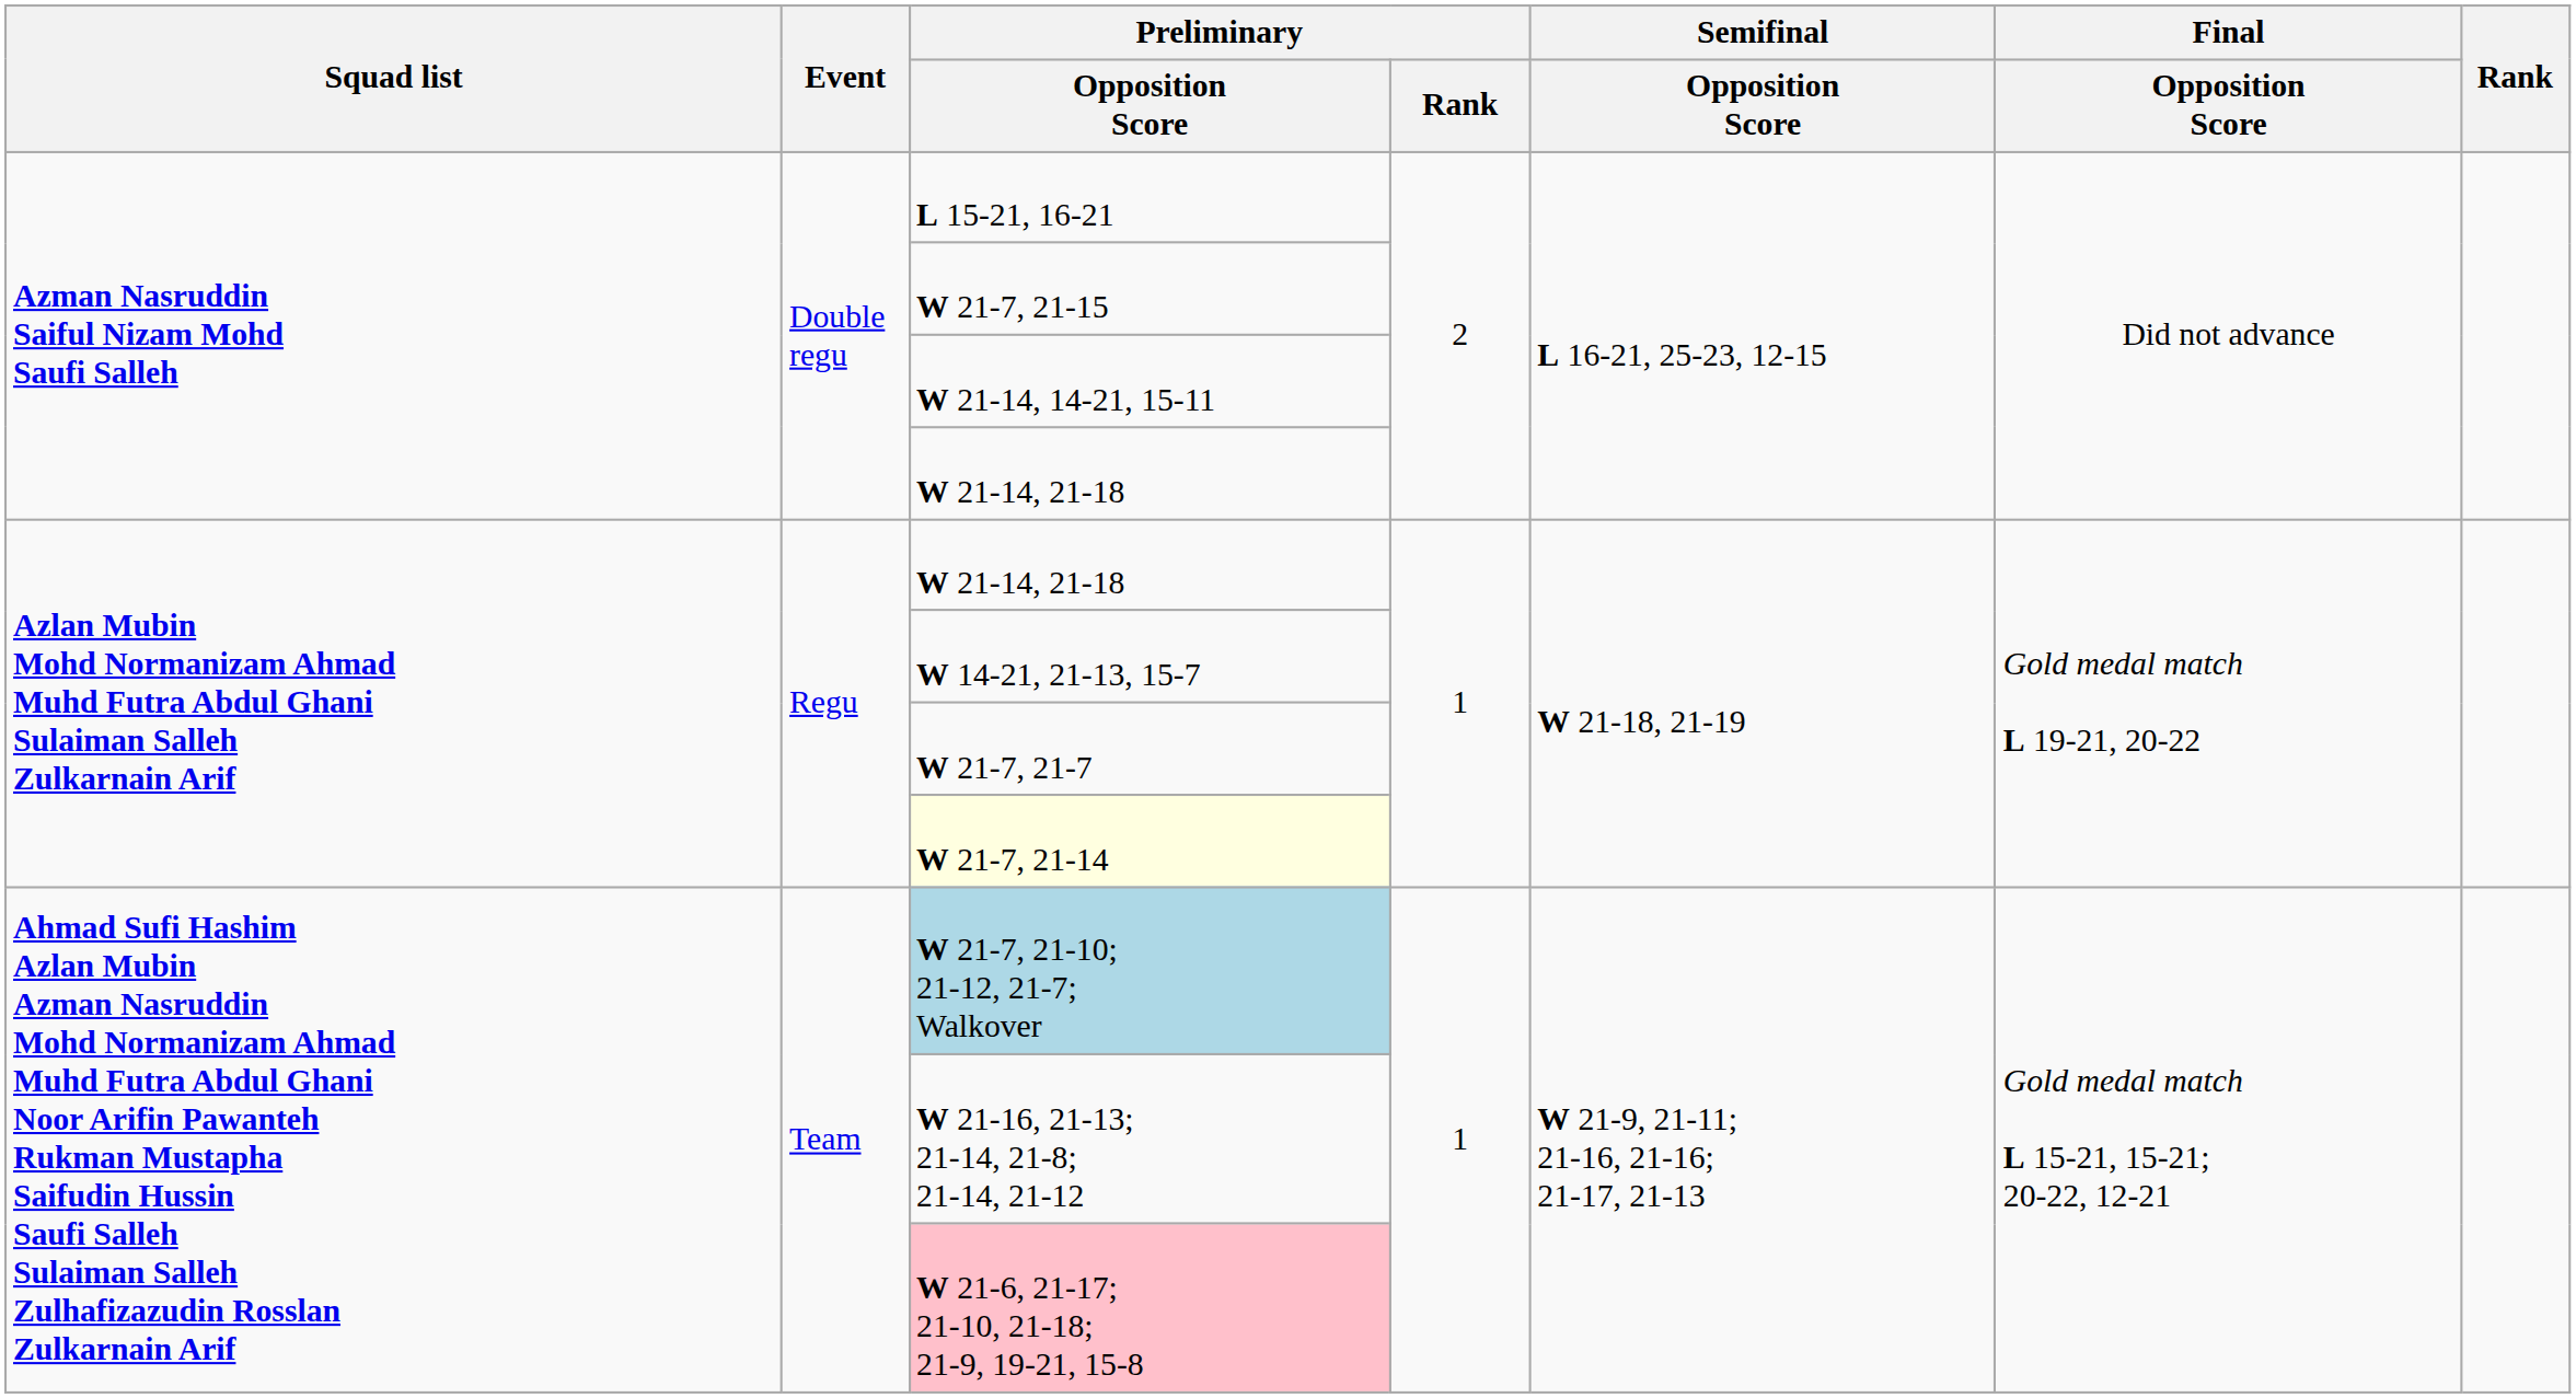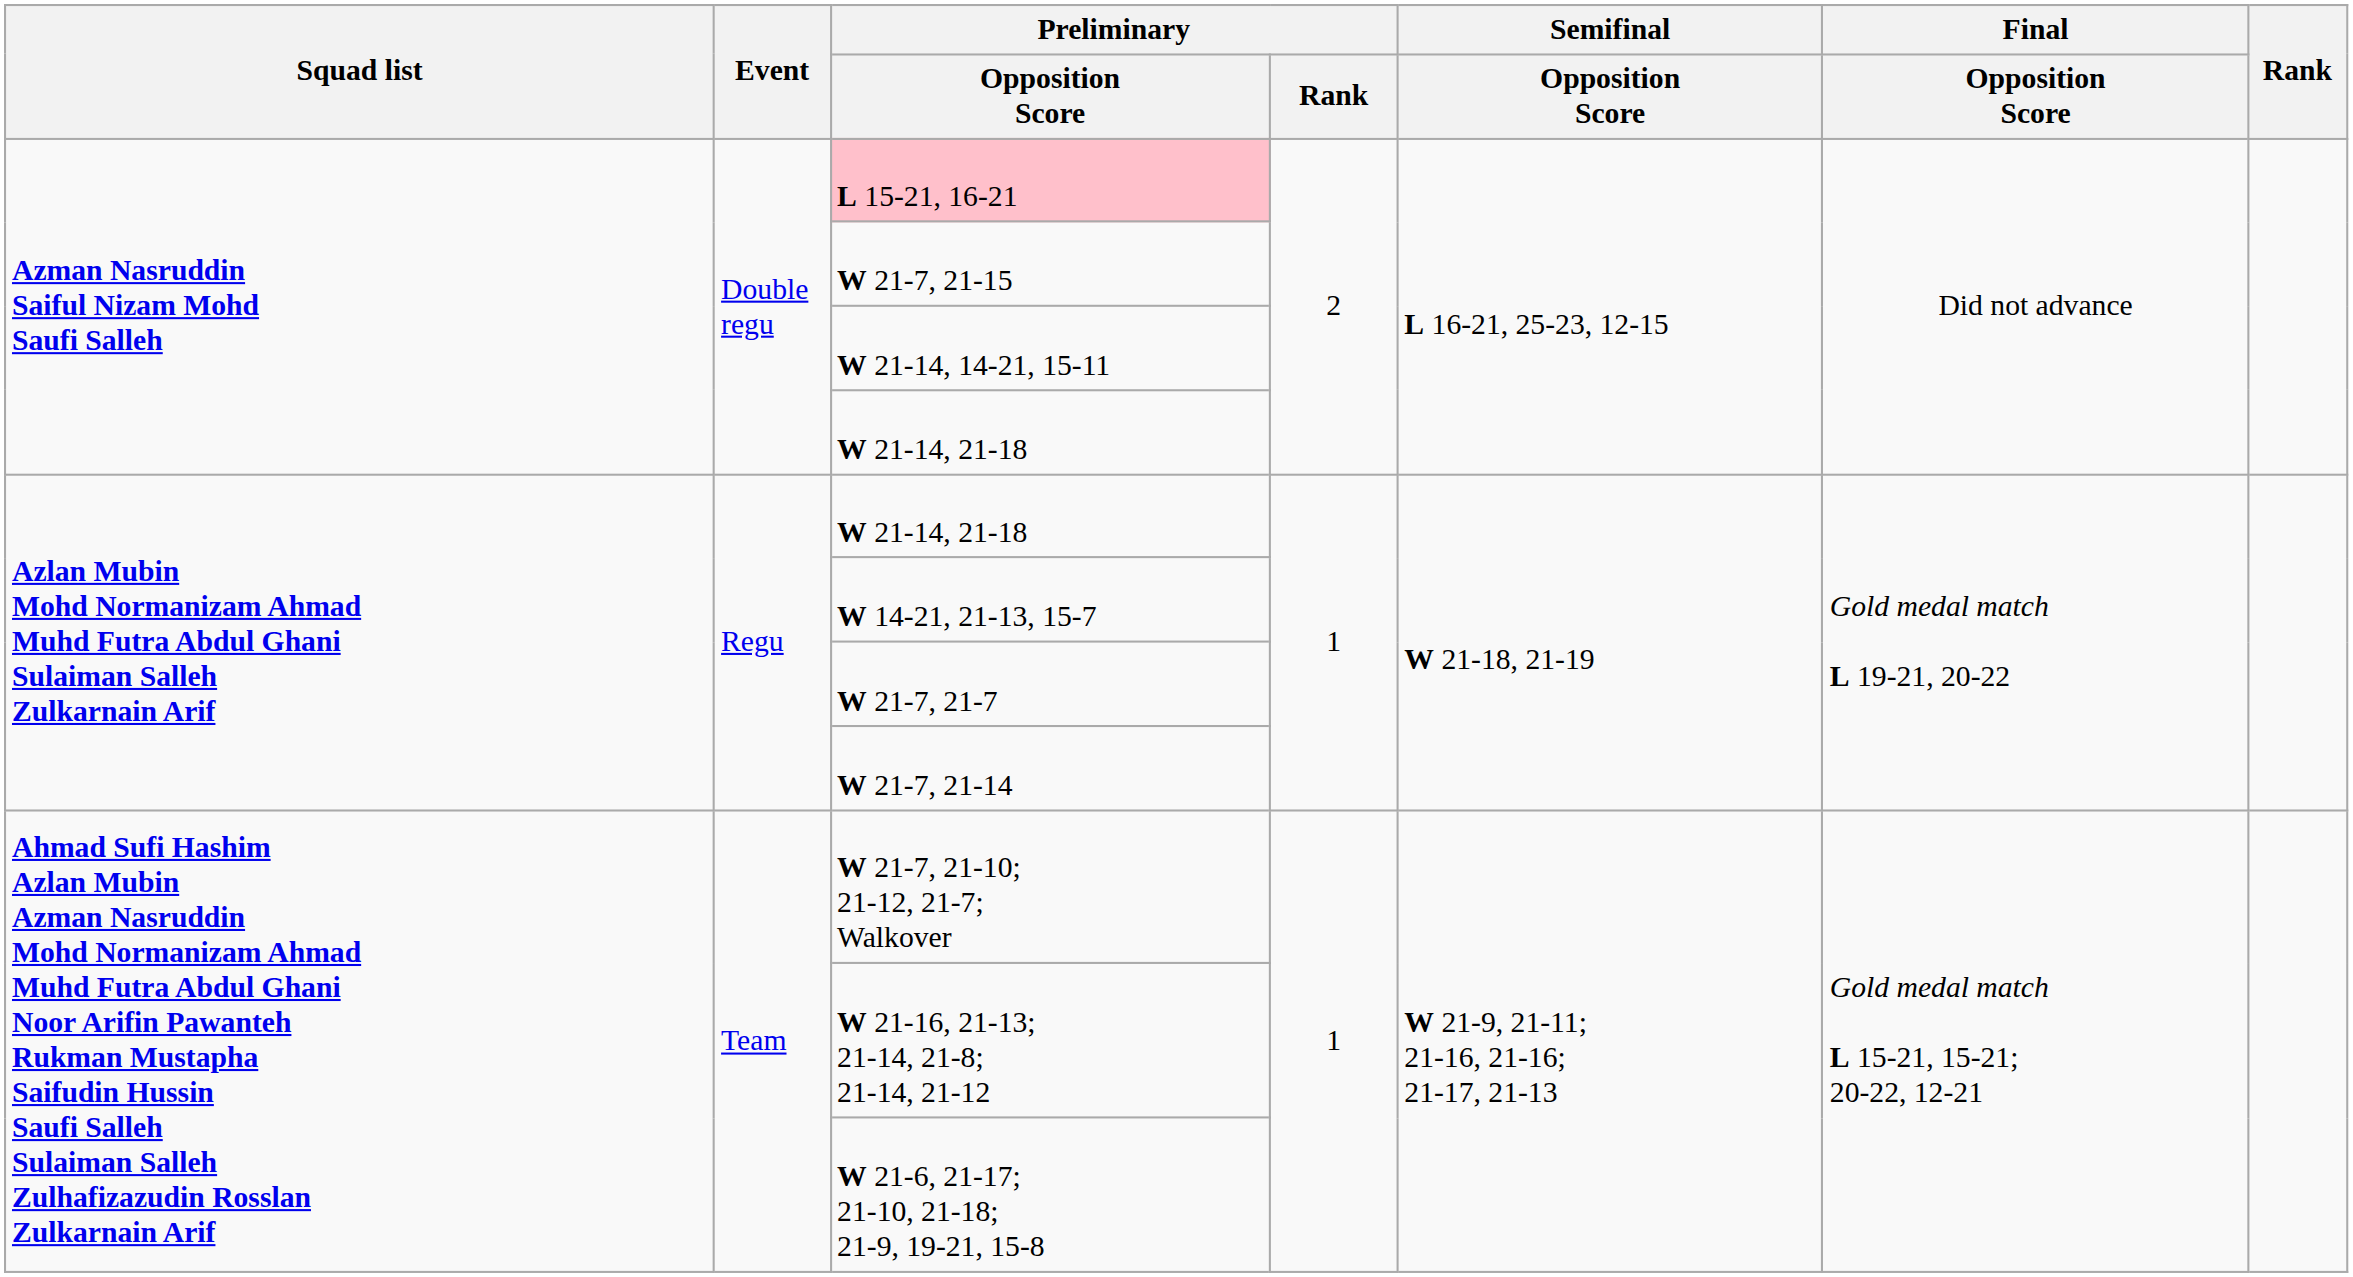L 15-21, 16-21 | Preliminary / Opposition Score: no background -> pink background
W 21-7, 21-14 | Preliminary / Opposition Score: lightyellow background -> no background
W 21-7, 21-10; 21-12, 21-7; Walkover | Preliminary / Opposition Score: lightblue background -> no background
W 21-6, 21-17; 21-10, 21-18; 21-9, 19-21, 15-8 | Preliminary / Opposition Score: pink background -> no background
